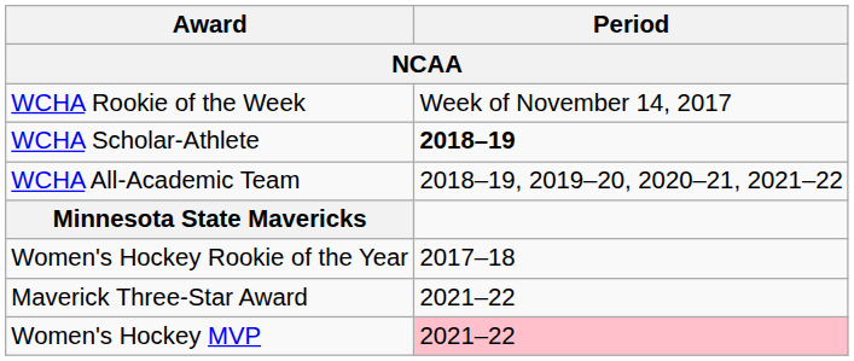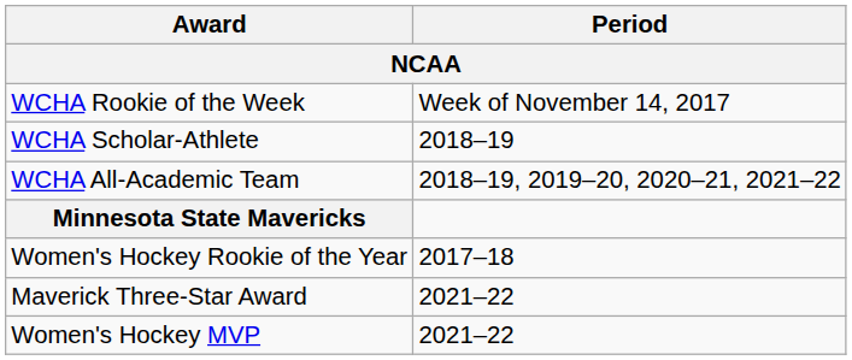WCHA Scholar-Athlete | Period: bold -> normal
Women's Hockey MVP | Period: pink background -> no background
